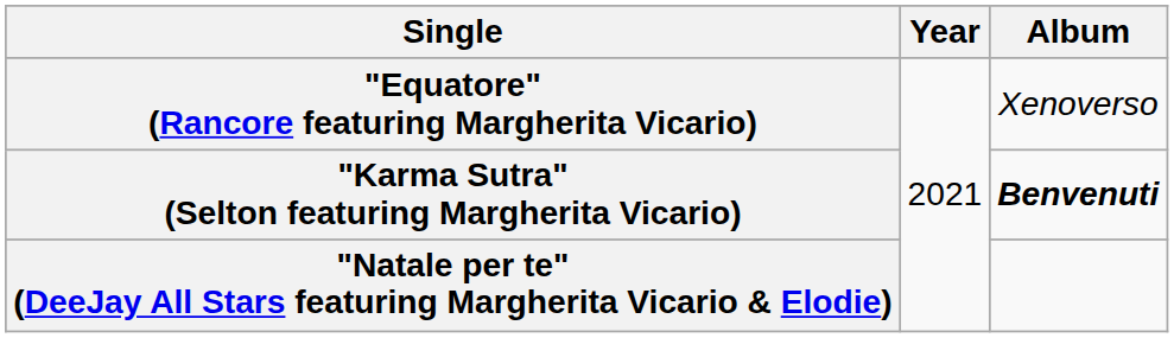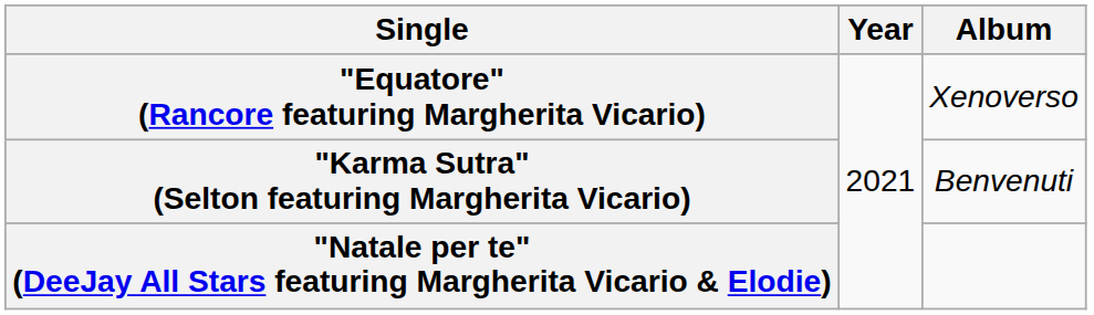"Karma Sutra" (Selton featuring Margherita Vicario) | Album: bold -> normal
